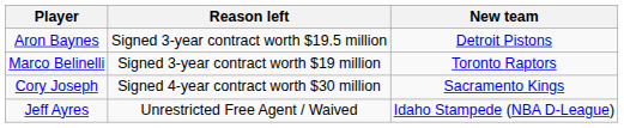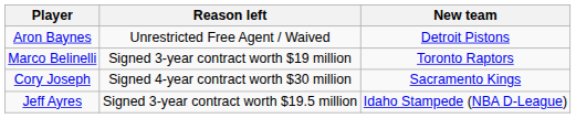Aron Baynes | Reason left: Signed 3-year contract worth $19.5 million -> Unrestricted Free Agent / Waived
Jeff Ayres | Reason left: Unrestricted Free Agent / Waived -> Signed 3-year contract worth $19.5 million
